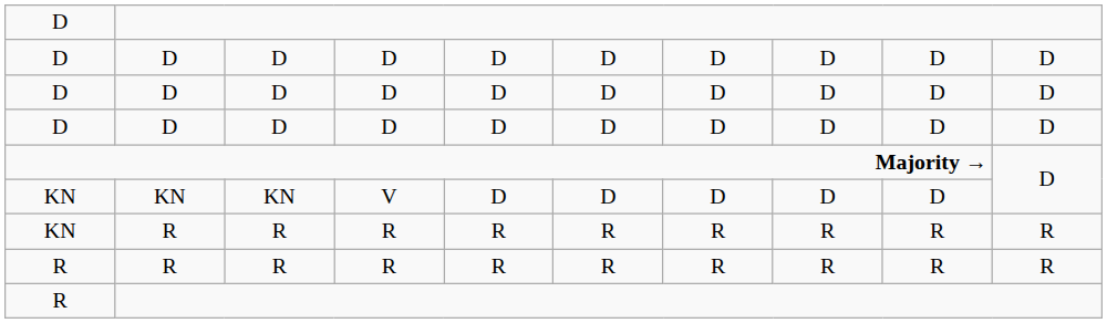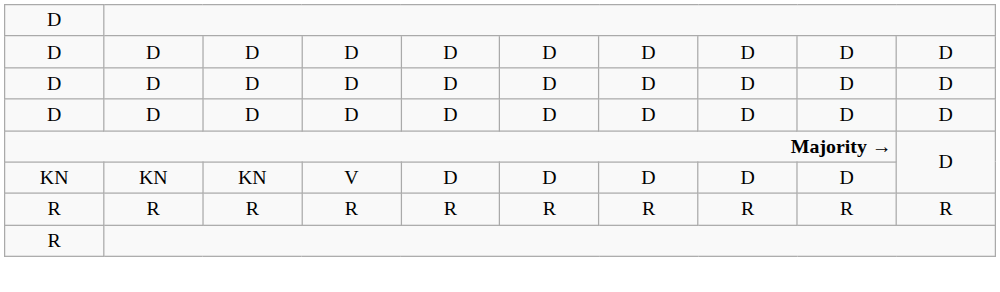- row: KN | R | R | R | R | R | R | R | R | R
